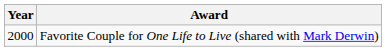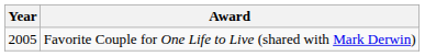row 2 | Year: 2000 -> 2005
